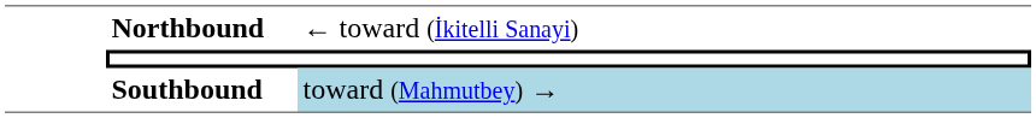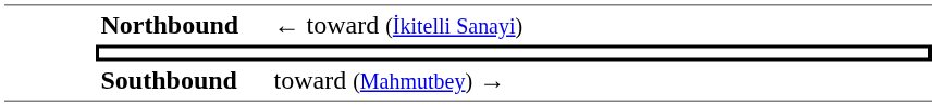Southbound | column 2: lightblue background -> no background
